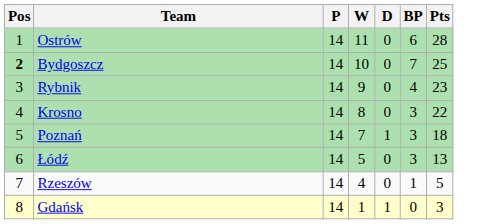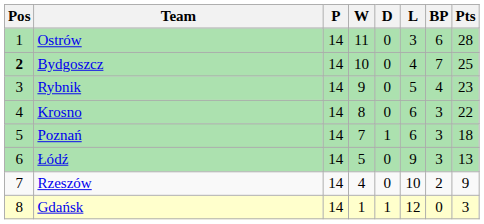+ column: L | 3 | 4 | 5 | 6 | 6 | 9 | 10 | 12
Rzeszów | BP: 1 -> 2
Rzeszów | Pts: 5 -> 9
